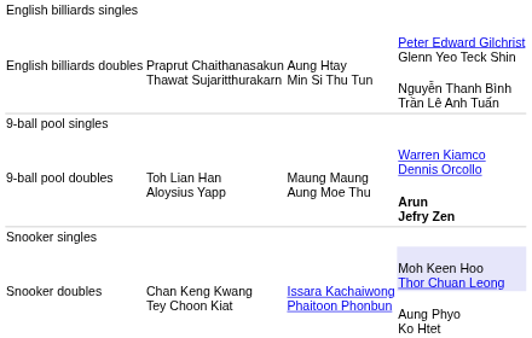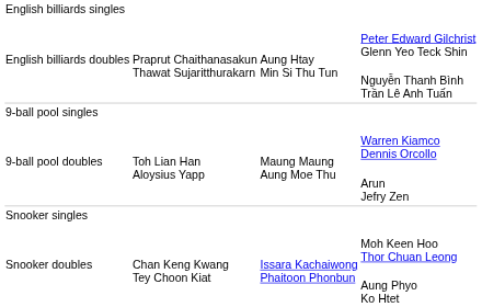9-ball pool doubles / Arun Jefry Zen | column 4: bold -> normal
Snooker doubles / Moh Keen Hoo Thor Chuan Leong | column 4: lavender background -> no background
